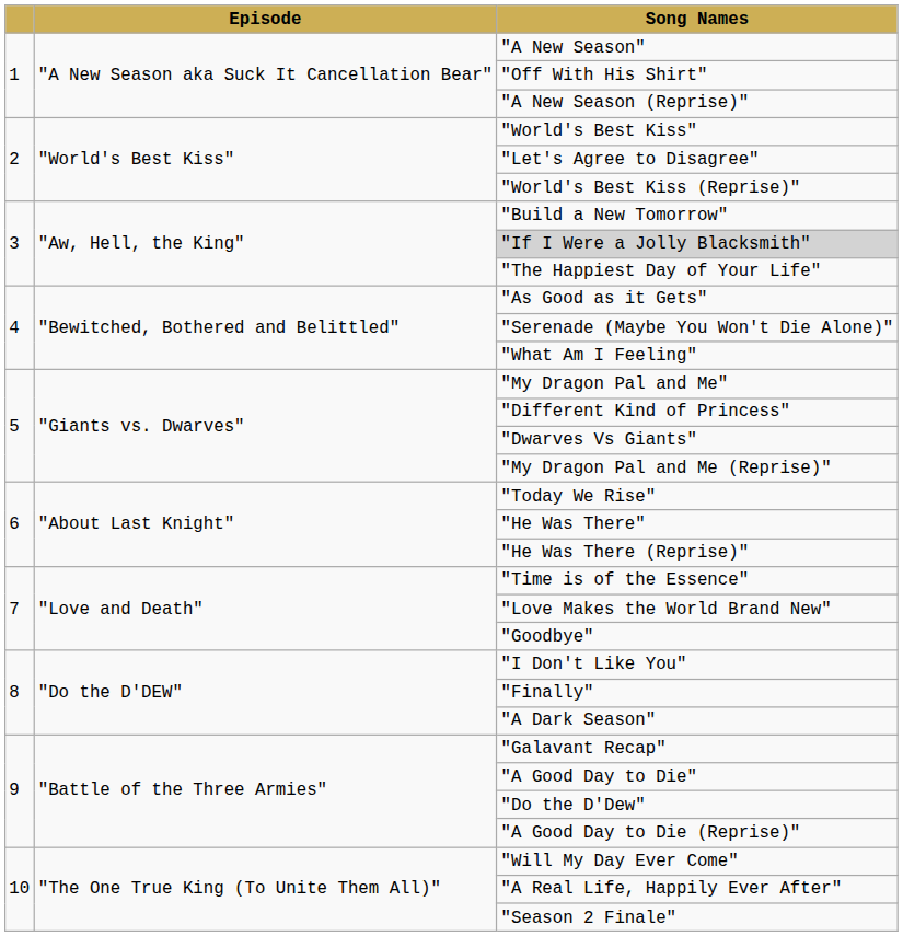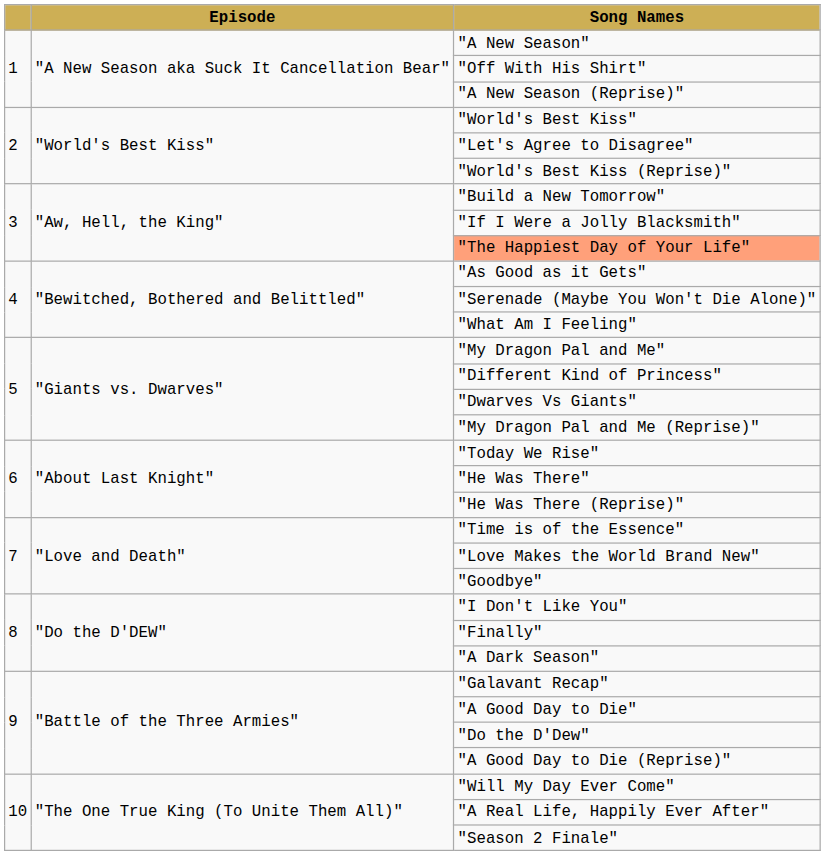"If I Were a Jolly Blacksmith" | Song Names: lightgrey background -> no background
"The Happiest Day of Your Life" | Song Names: no background -> lightsalmon background
